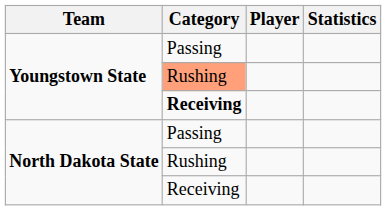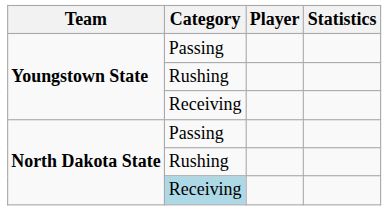Youngstown State / Rushing | Category: lightsalmon background -> no background
Youngstown State / Receiving | Category: bold -> normal
North Dakota State / Receiving | Category: no background -> lightblue background
